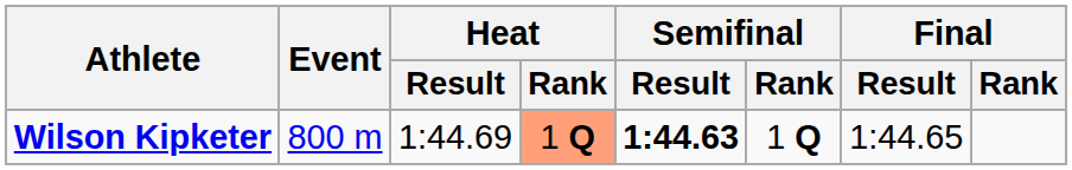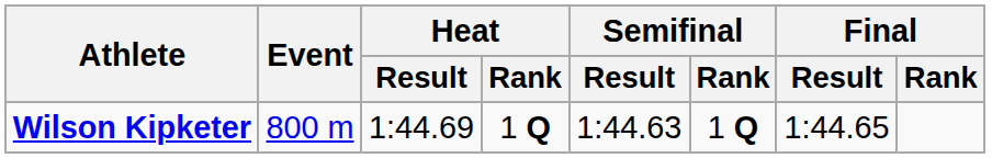Wilson Kipketer | Heat / Rank: lightsalmon background -> no background
Wilson Kipketer | Semifinal / Result: bold -> normal
